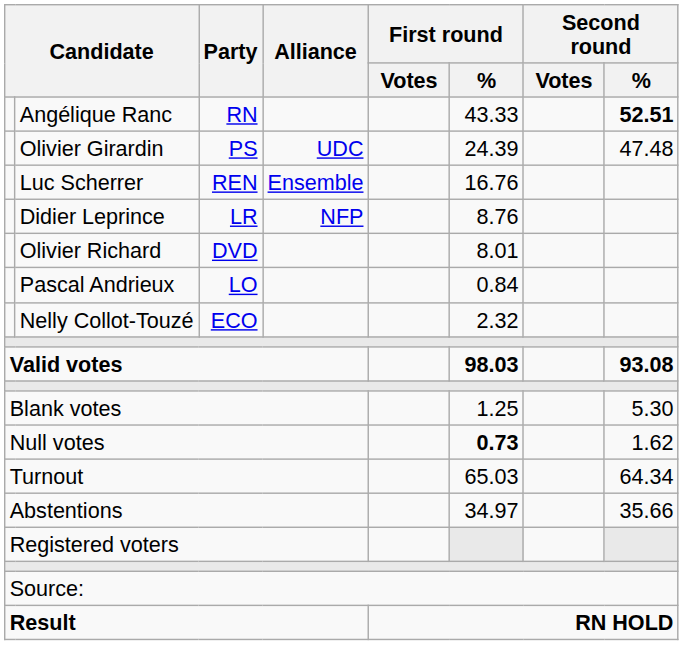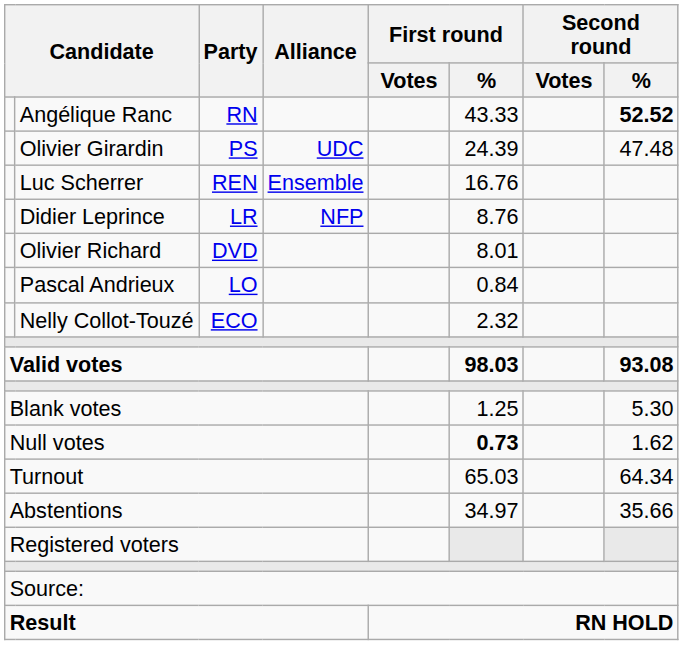Angélique Ranc | Second round / %: 52.51 -> 52.52
